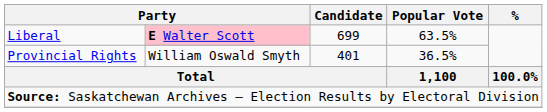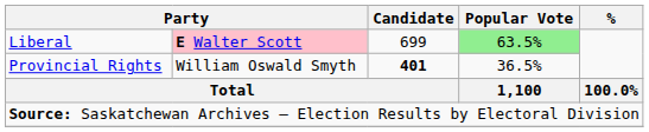Liberal | Popular Vote: no background -> lightgreen background
Provincial Rights | Candidate: normal -> bold
